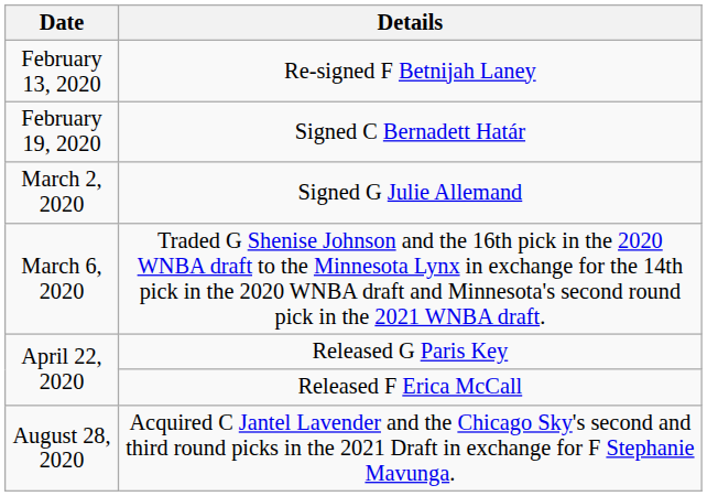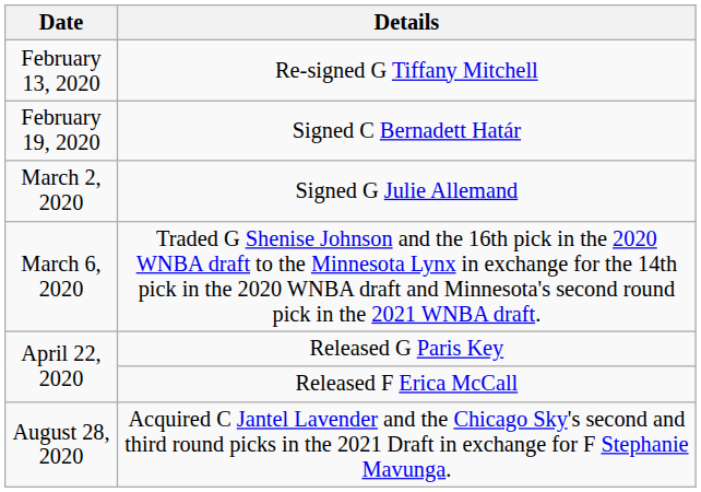+ row: February 13, 2020 | Re-signed G Tiffany Mitchell
- row: February 13, 2020 | Re-signed F Betnijah Laney
